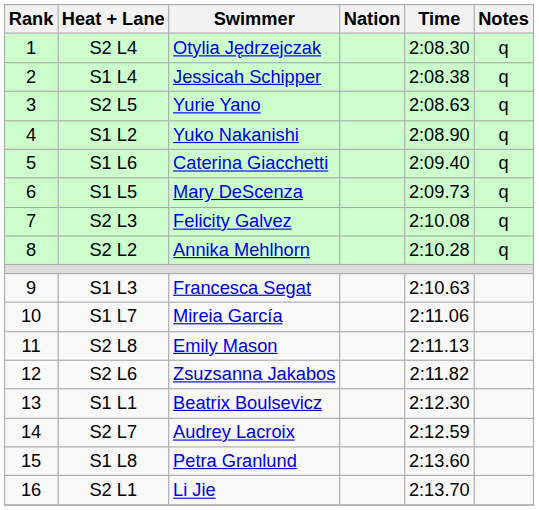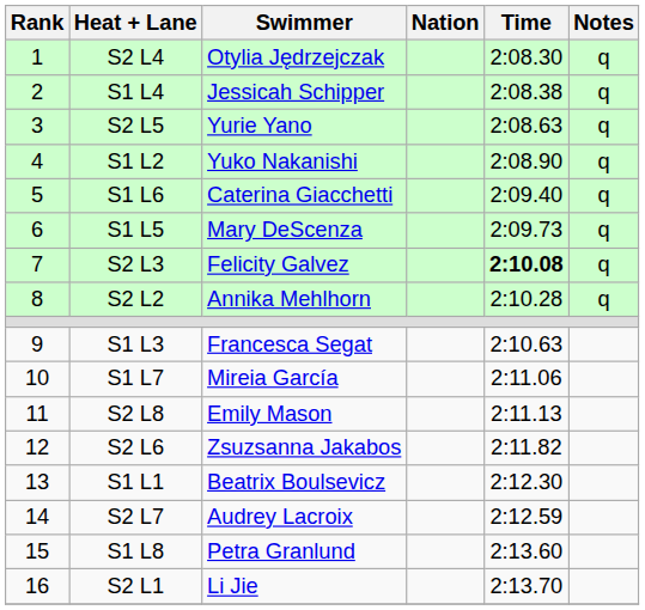S2 L3 | Time: normal -> bold
